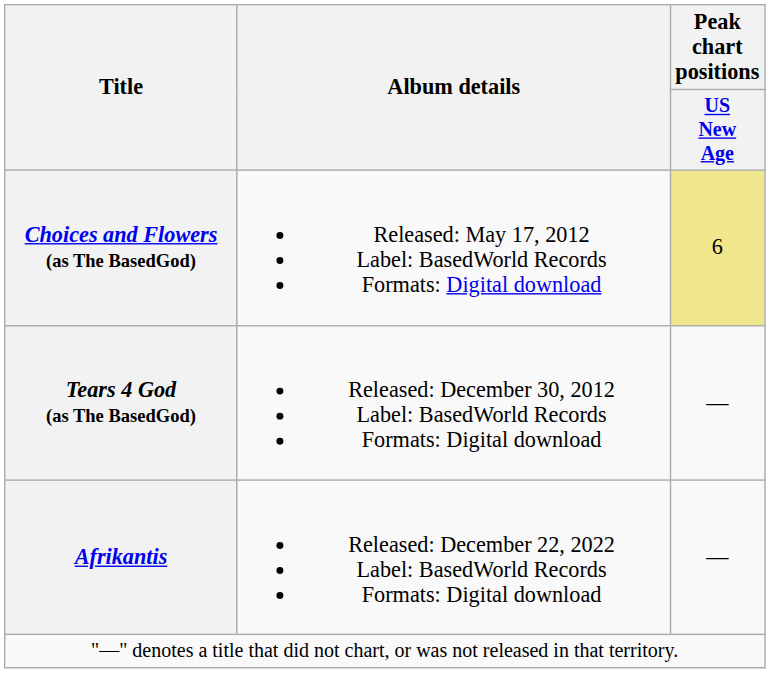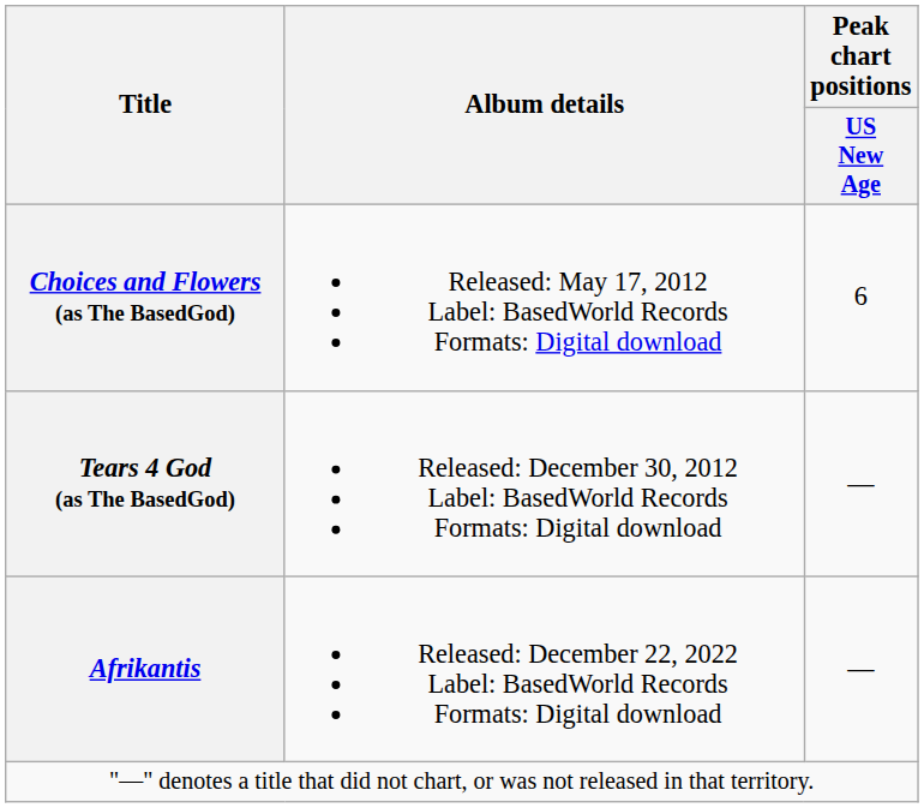Choices and Flowers (as The BasedGod) | Peak chart positions / US New Age: khaki background -> no background
